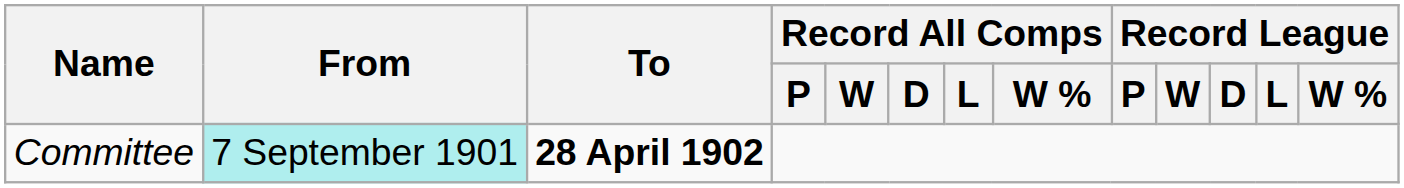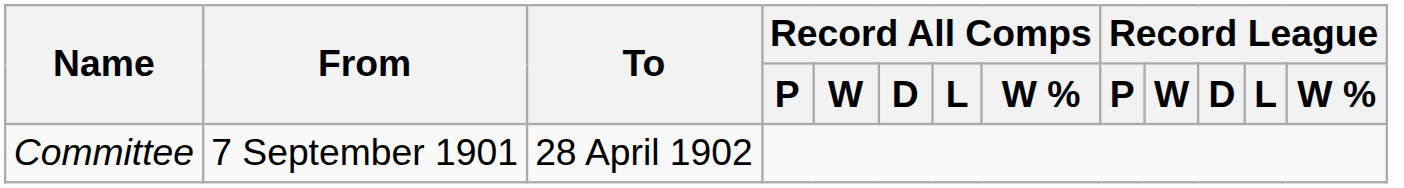Committee | From: paleturquoise background -> no background
Committee | To: bold -> normal
